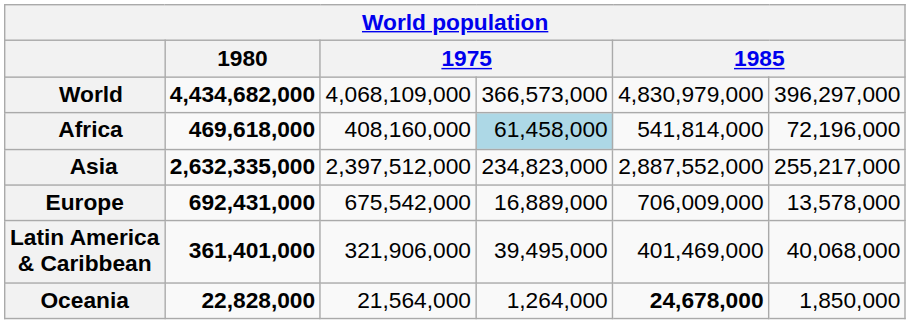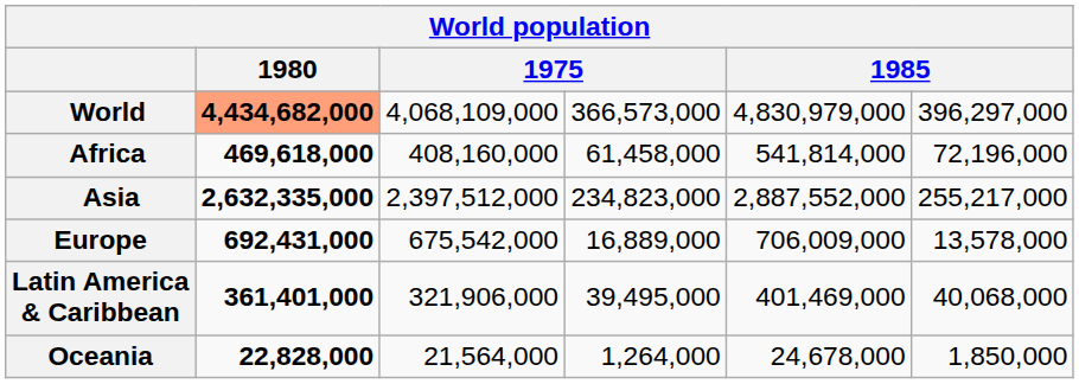World | 1980: no background -> lightsalmon background
Africa | column 4: lightblue background -> no background
Oceania | column 5: bold -> normal
